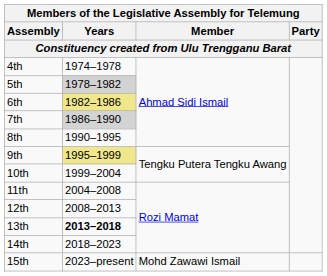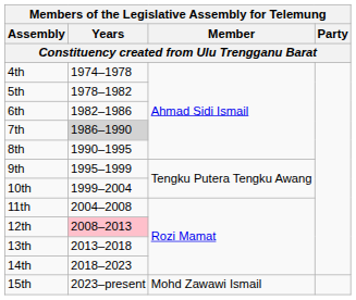5th | Years: lightgrey background -> no background
6th | Years: khaki background -> no background
9th | Years: khaki background -> no background
12th | Years: no background -> pink background
13th | Years: bold -> normal
